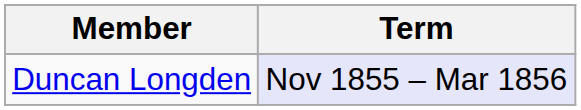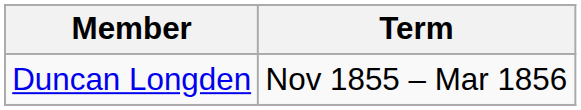Duncan Longden | Term: lavender background -> no background
